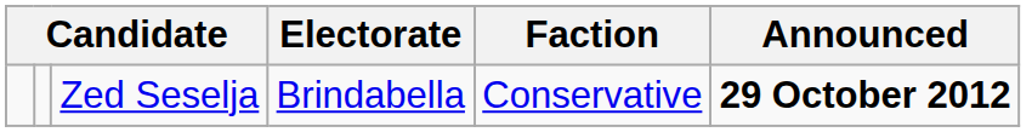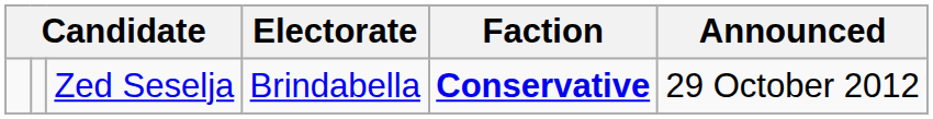Zed Seselja | Faction: normal -> bold
Zed Seselja | Announced: bold -> normal
